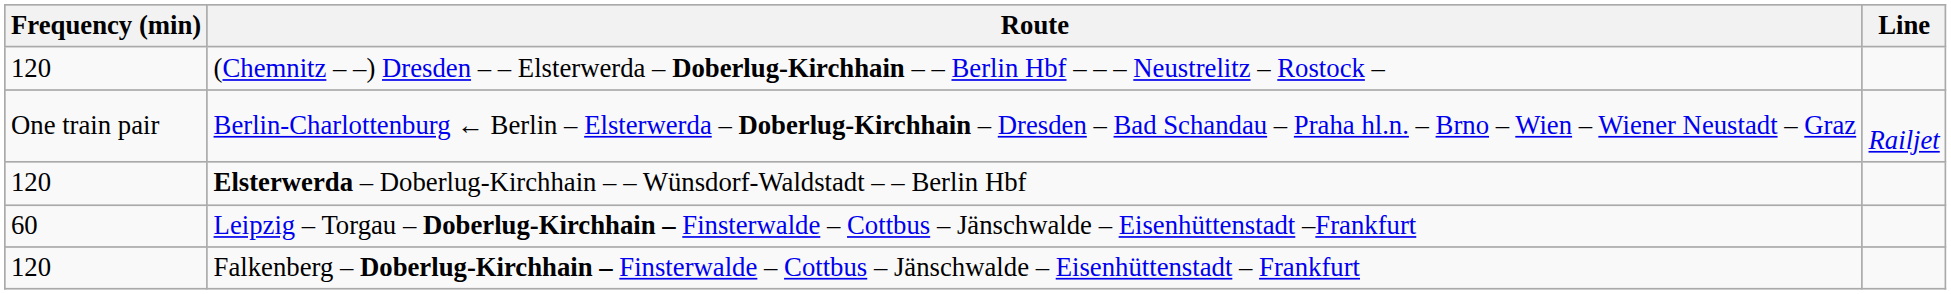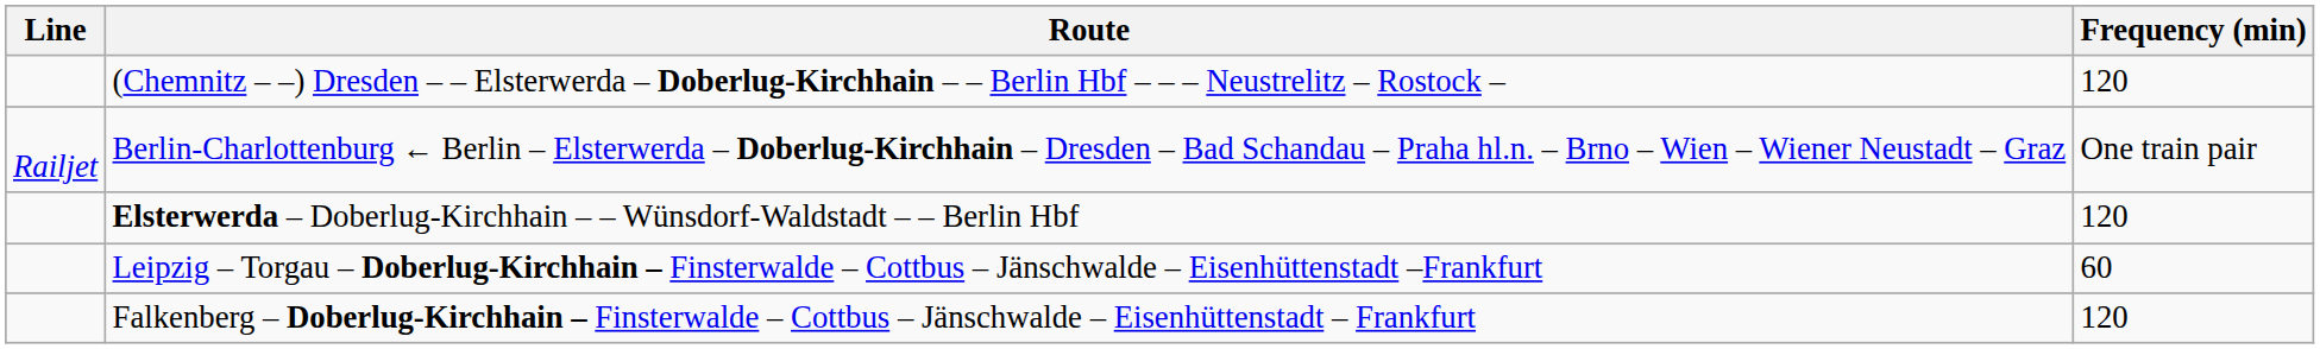columns swapped: Line <-> Frequency (min)
